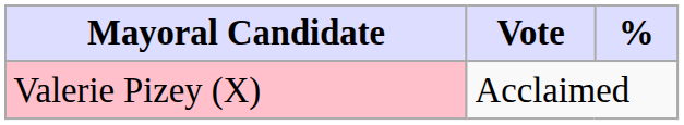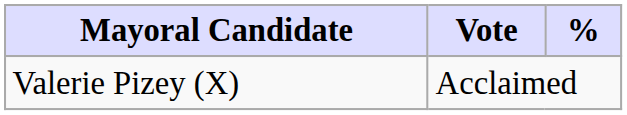Valerie Pizey (X) | Mayoral Candidate: pink background -> no background
